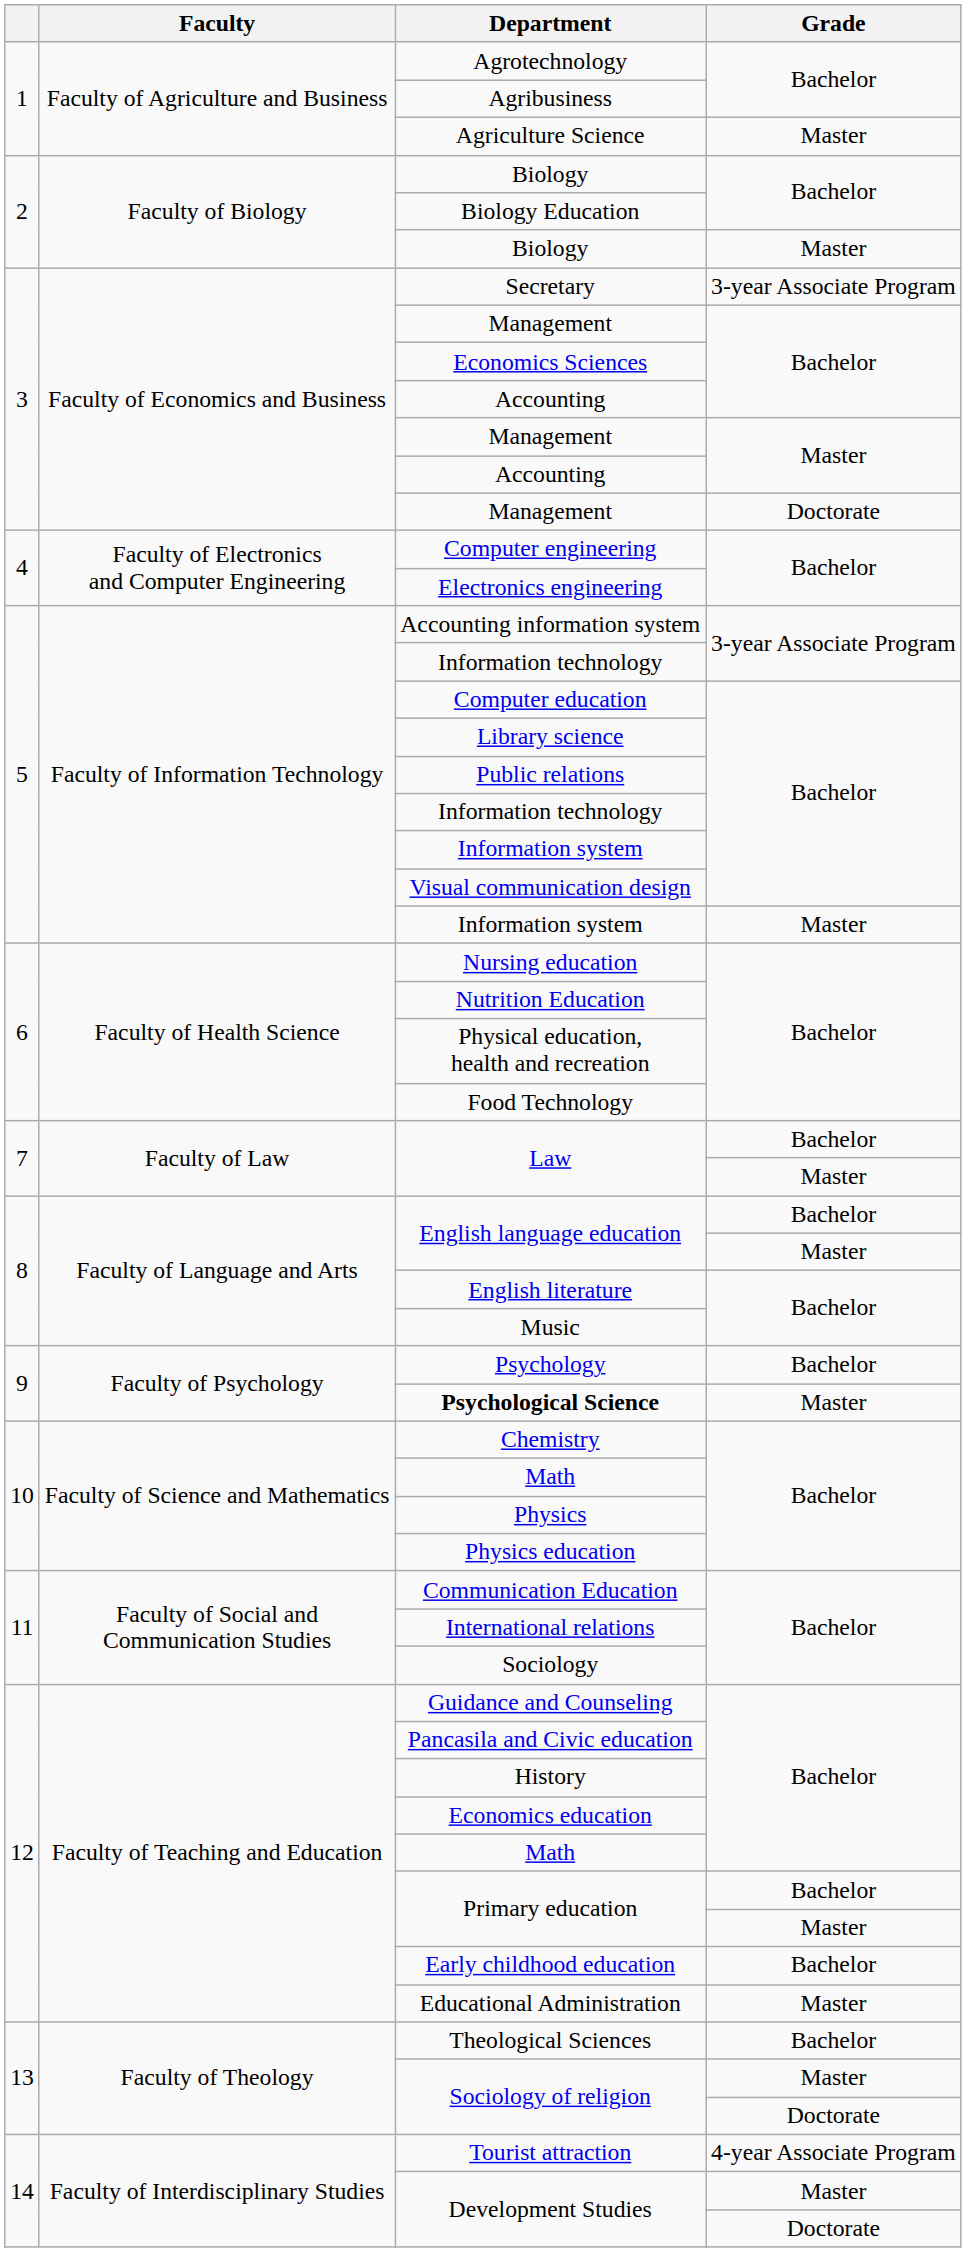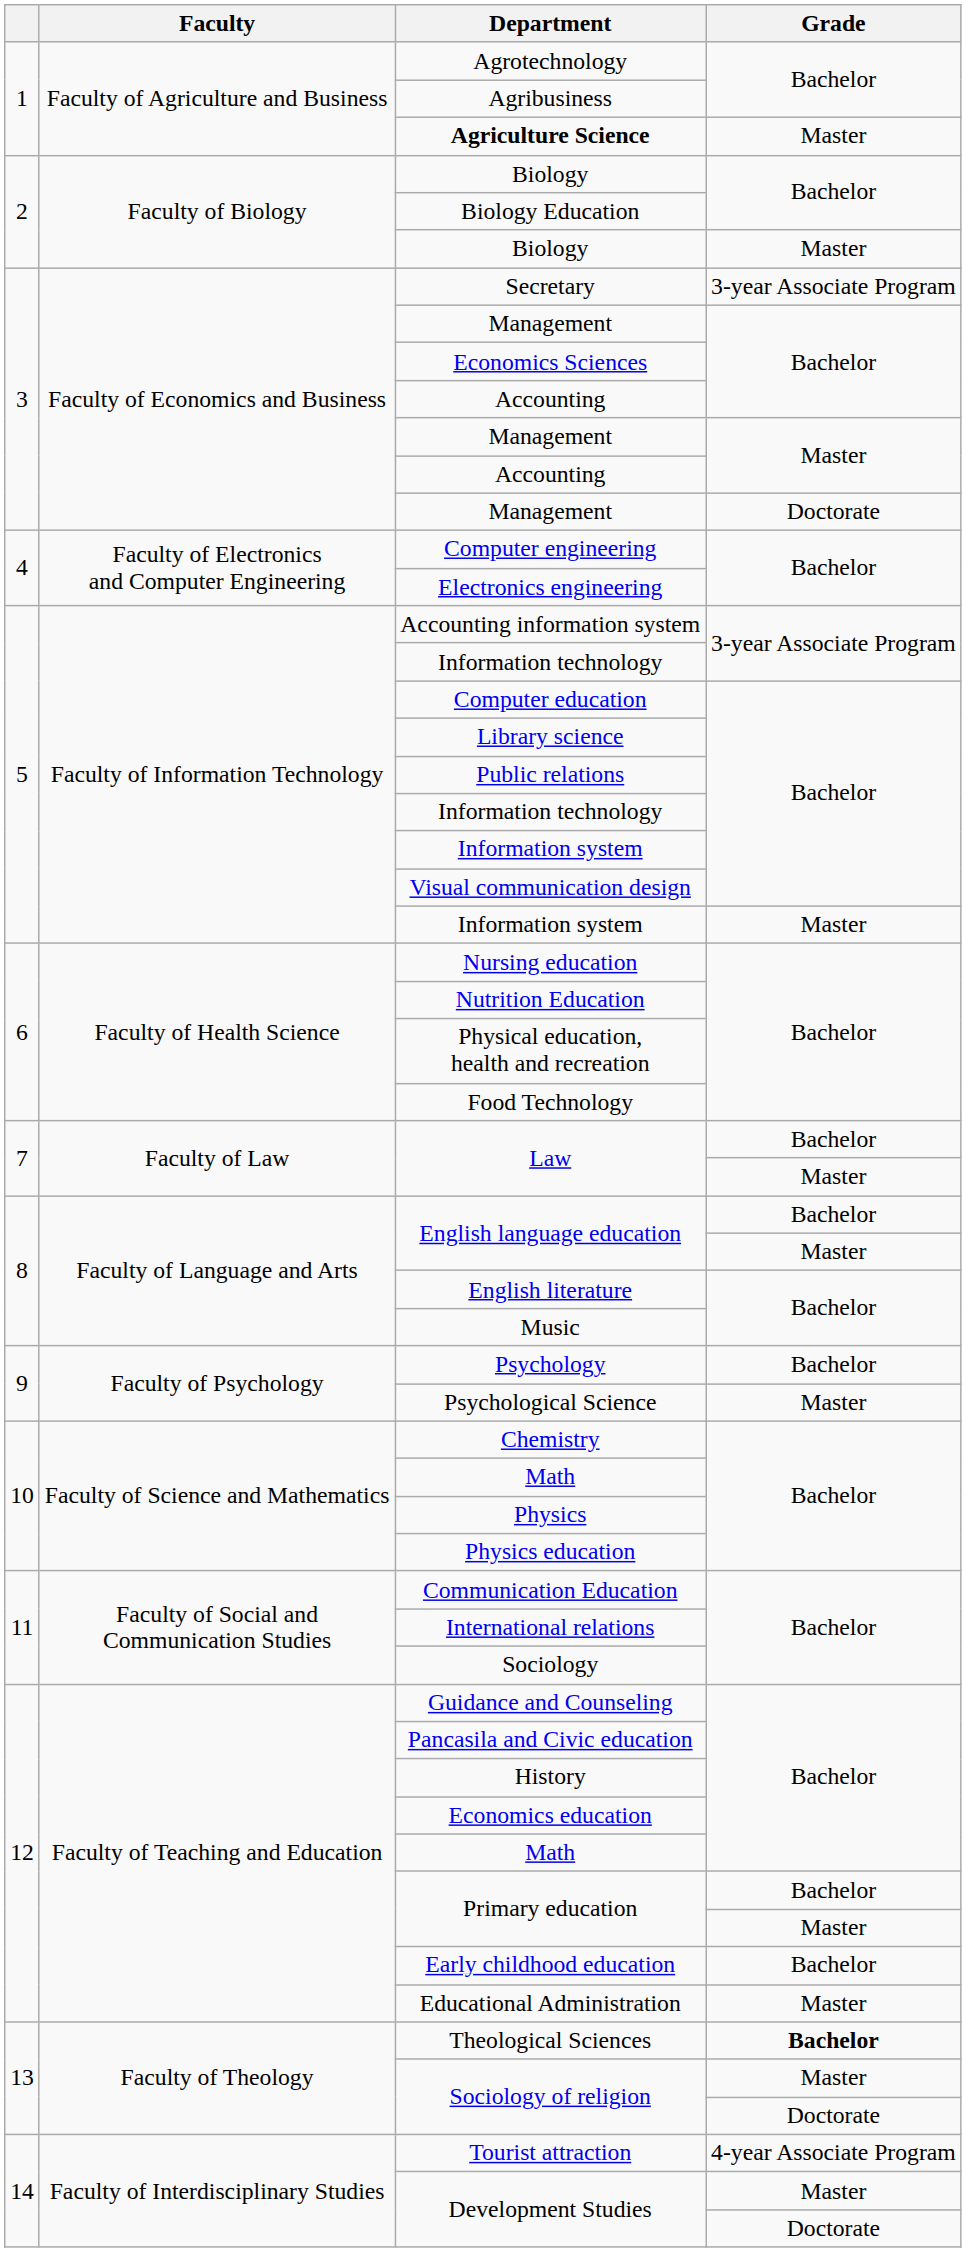Agriculture Science | Department: normal -> bold
Psychological Science | Department: bold -> normal
Theological Sciences | Grade: normal -> bold
